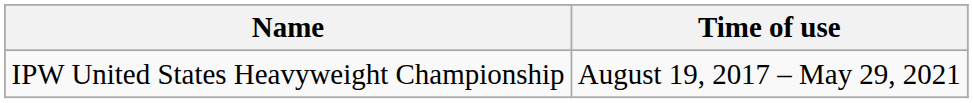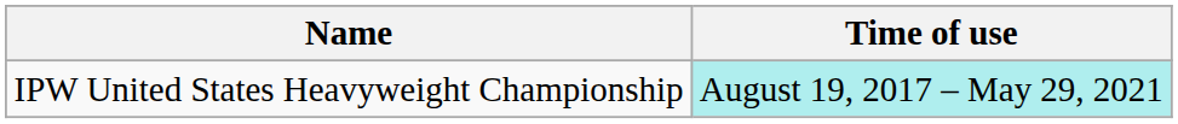IPW United States Heavyweight Championship | Time of use: no background -> paleturquoise background
